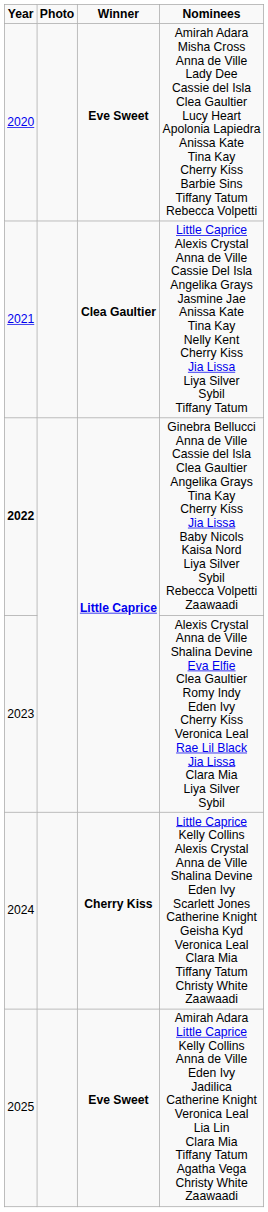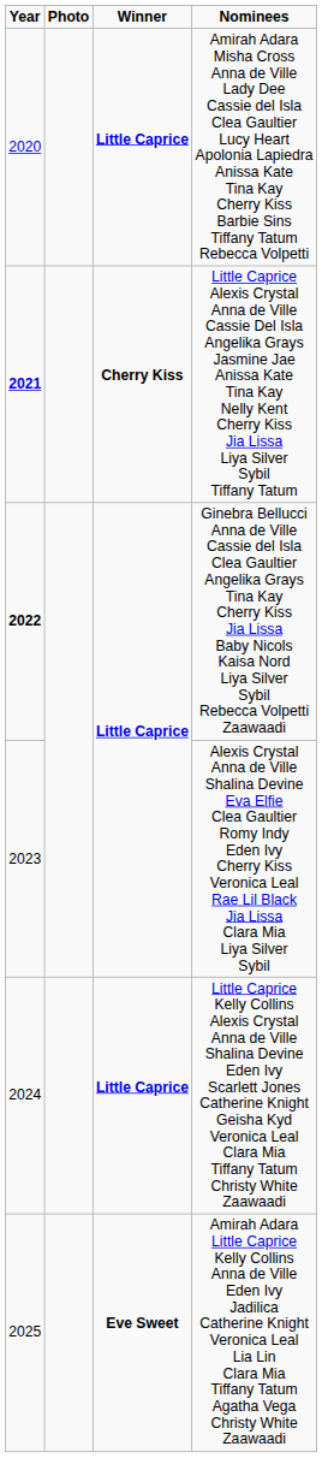row 2 | Winner: Eve Sweet -> Little Caprice
row 3 | Year: normal -> bold
row 3 | Winner: Clea Gaultier -> Cherry Kiss
row 6 | Winner: Cherry Kiss -> Little Caprice
